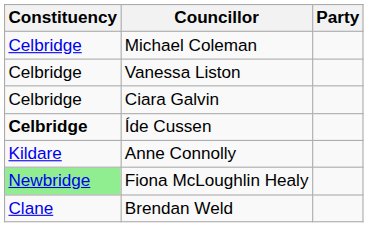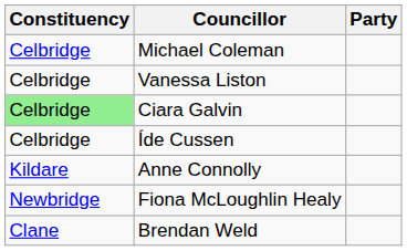Ciara Galvin | Constituency: no background -> lightgreen background
Íde Cussen | Constituency: bold -> normal
Fiona McLoughlin Healy | Constituency: lightgreen background -> no background
